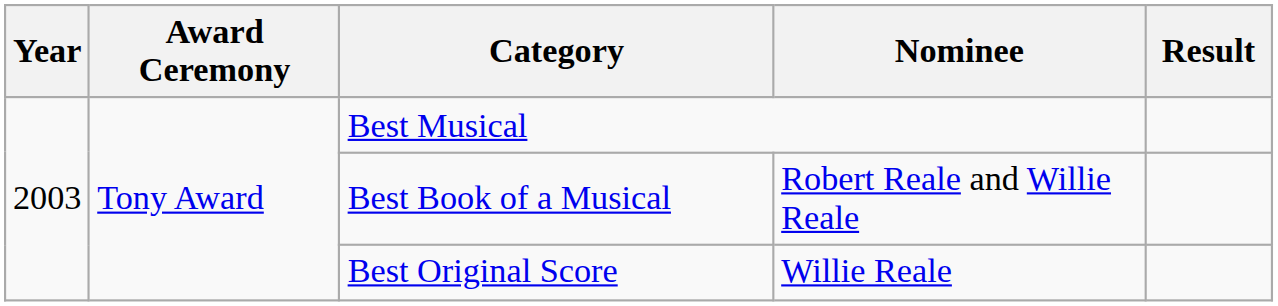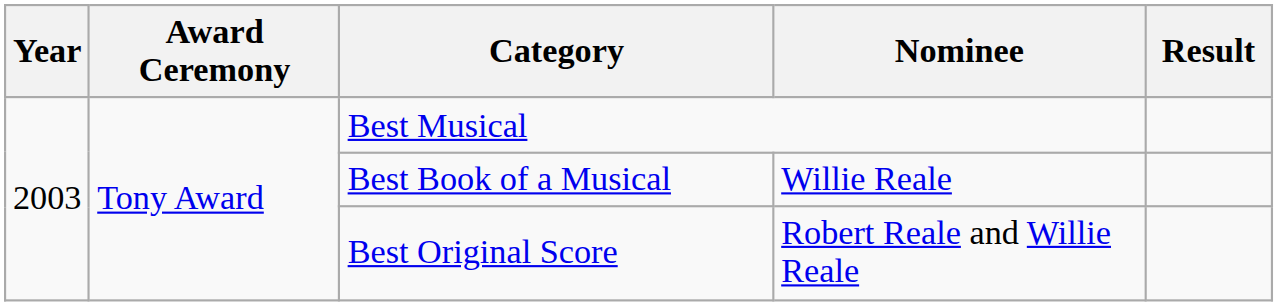Best Book of a Musical | Nominee: Robert Reale and Willie Reale -> Willie Reale
Best Original Score | Nominee: Willie Reale -> Robert Reale and Willie Reale
